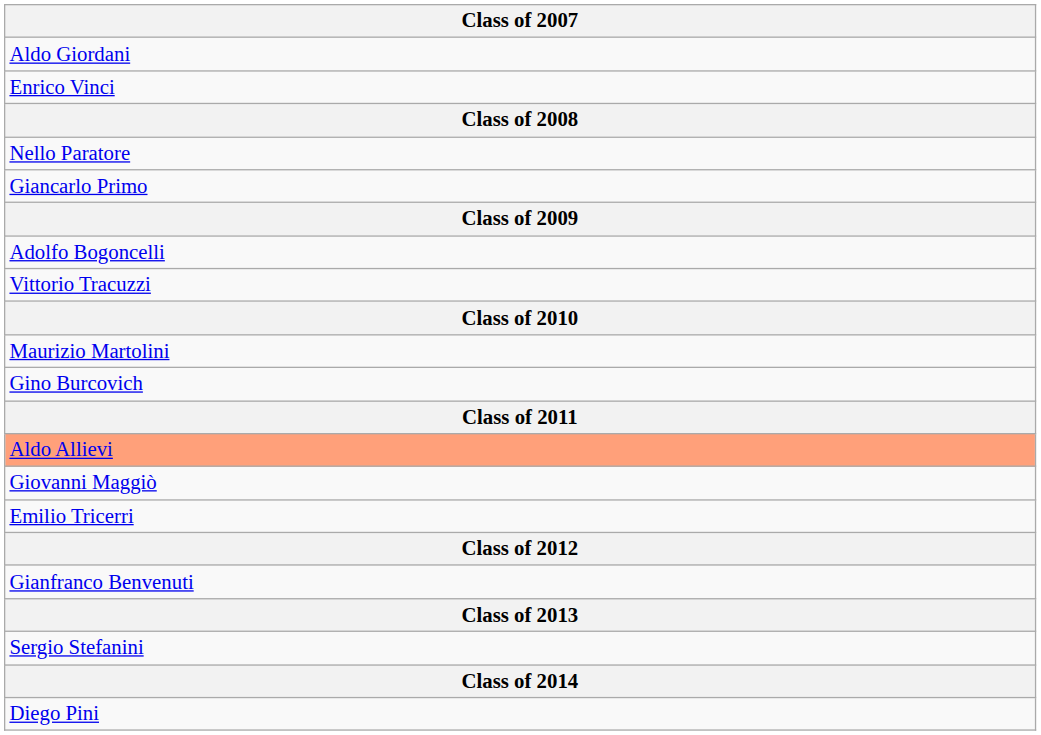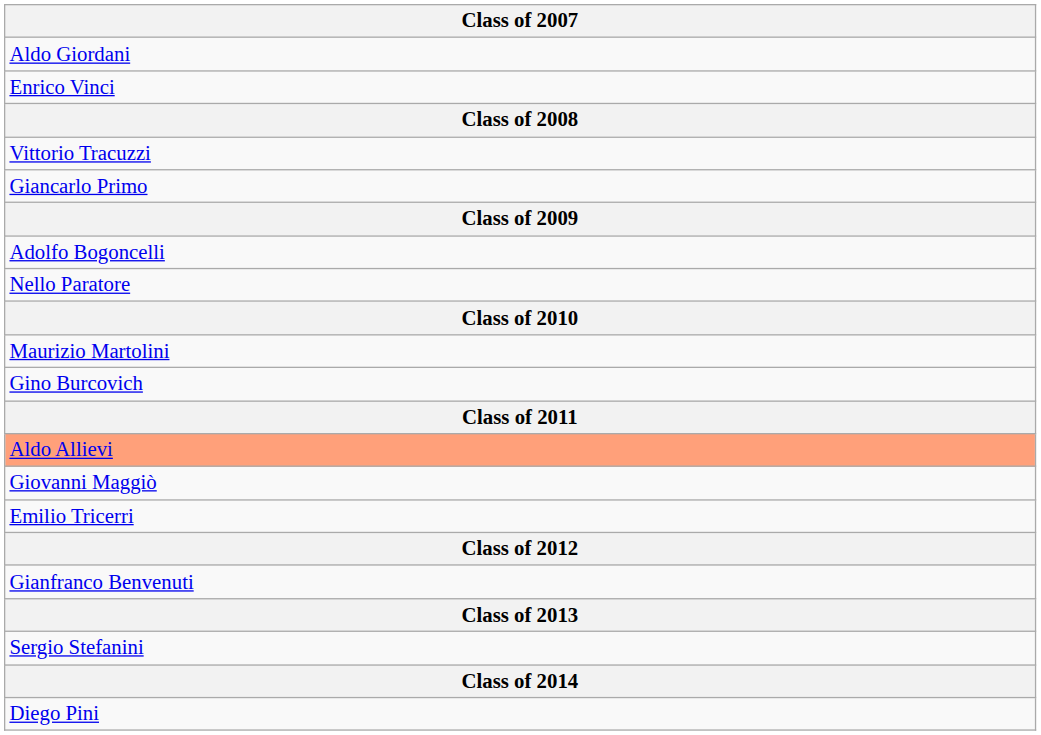row 5 | column 1: Nello Paratore -> Vittorio Tracuzzi
row 9 | column 1: Vittorio Tracuzzi -> Nello Paratore
